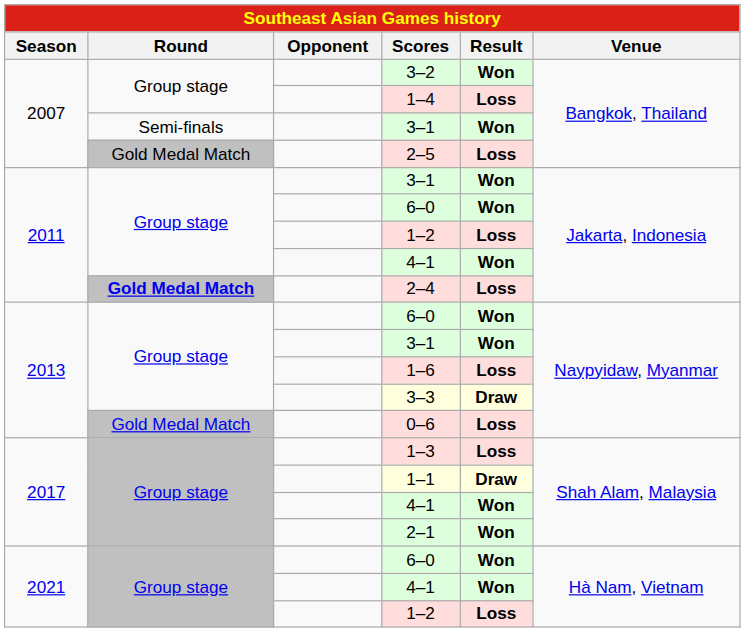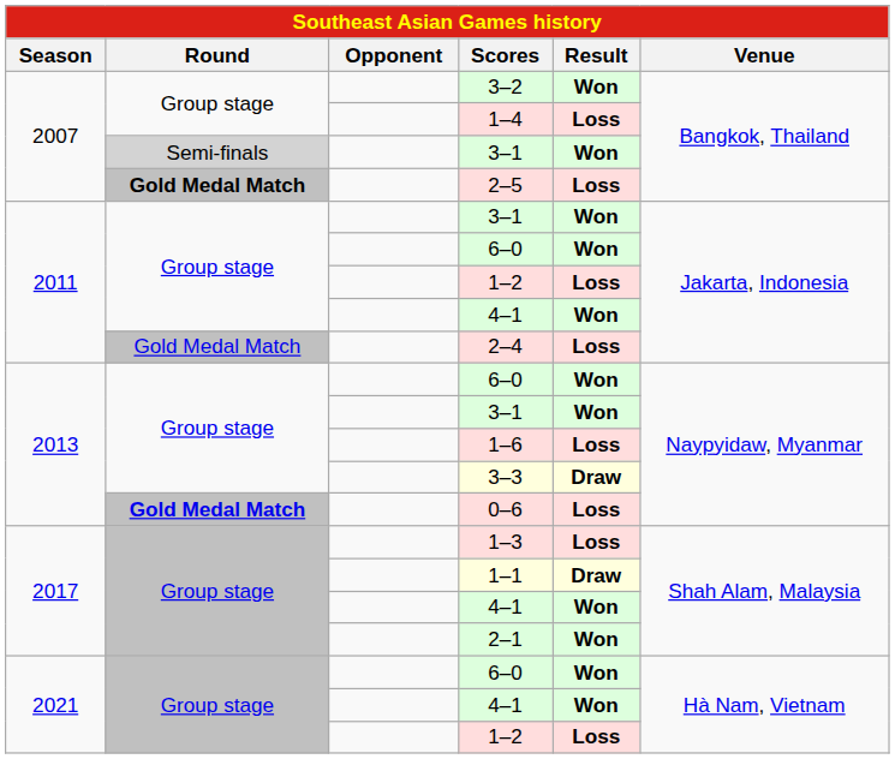2007 / 3–1 | Round: no background -> lightgrey background
2–5 | Round: normal -> bold
2–4 | Round: bold -> normal
0–6 | Round: normal -> bold
